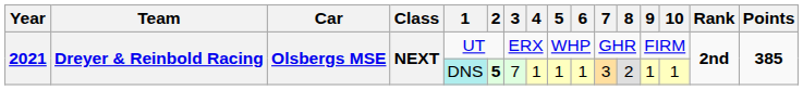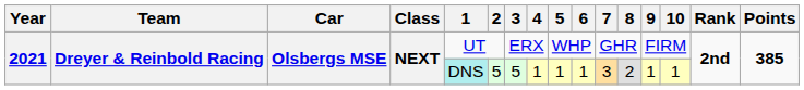row 3 | 2: bold -> normal
row 3 | 3: 7 -> 5
